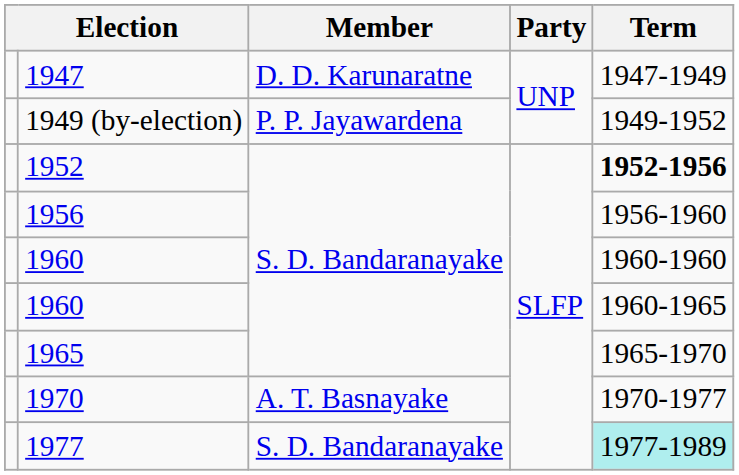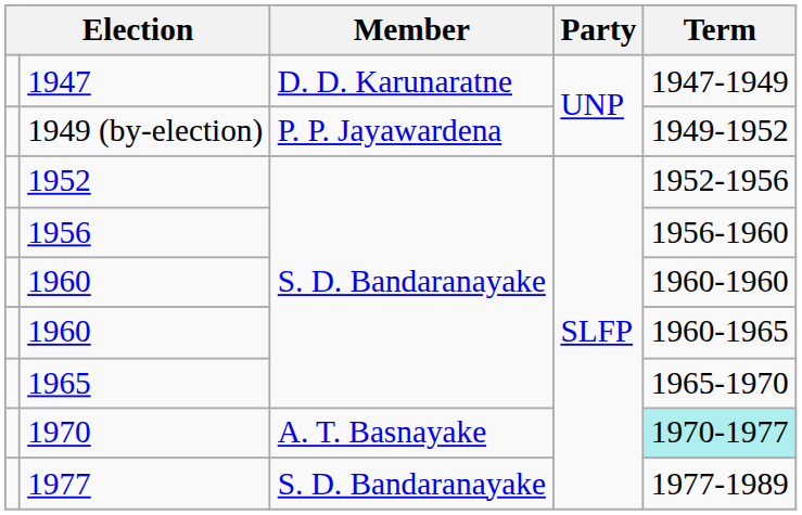1952 | Term: bold -> normal
1970 | Term: no background -> paleturquoise background
1977 | Term: paleturquoise background -> no background
